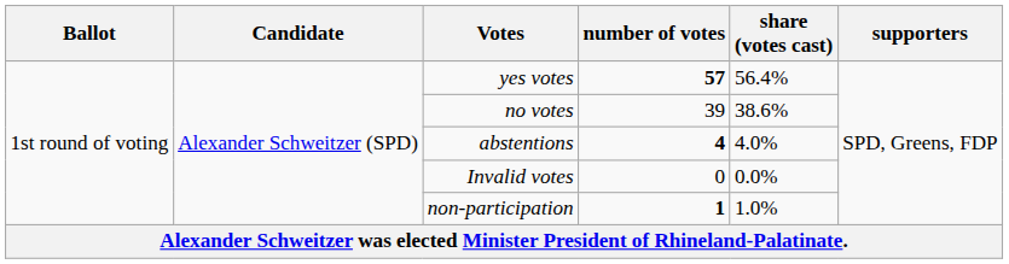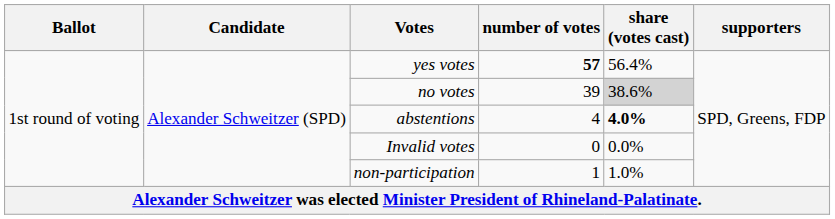no votes | share (votes cast): no background -> lightgrey background
abstentions | number of votes: bold -> normal
abstentions | share (votes cast): normal -> bold
non-participation | number of votes: bold -> normal
